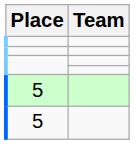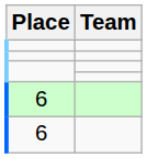row 6 | Place: 5 -> 6
row 7 | Place: 5 -> 6
